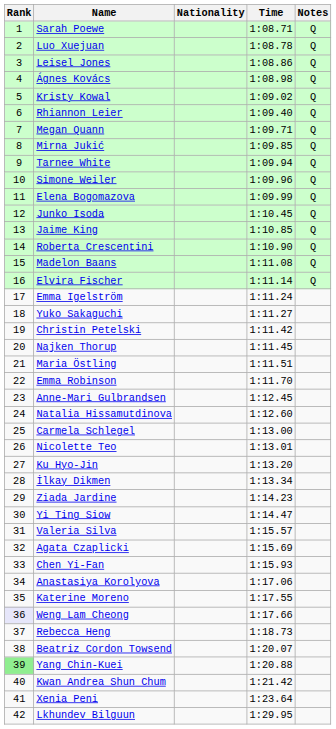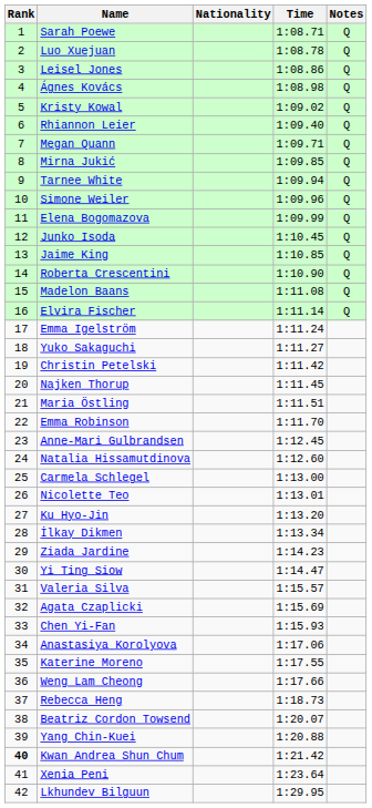Weng Lam Cheong | Rank: lavender background -> no background
Yang Chin-Kuei | Rank: lightgreen background -> no background
Kwan Andrea Shun Chum | Rank: normal -> bold
